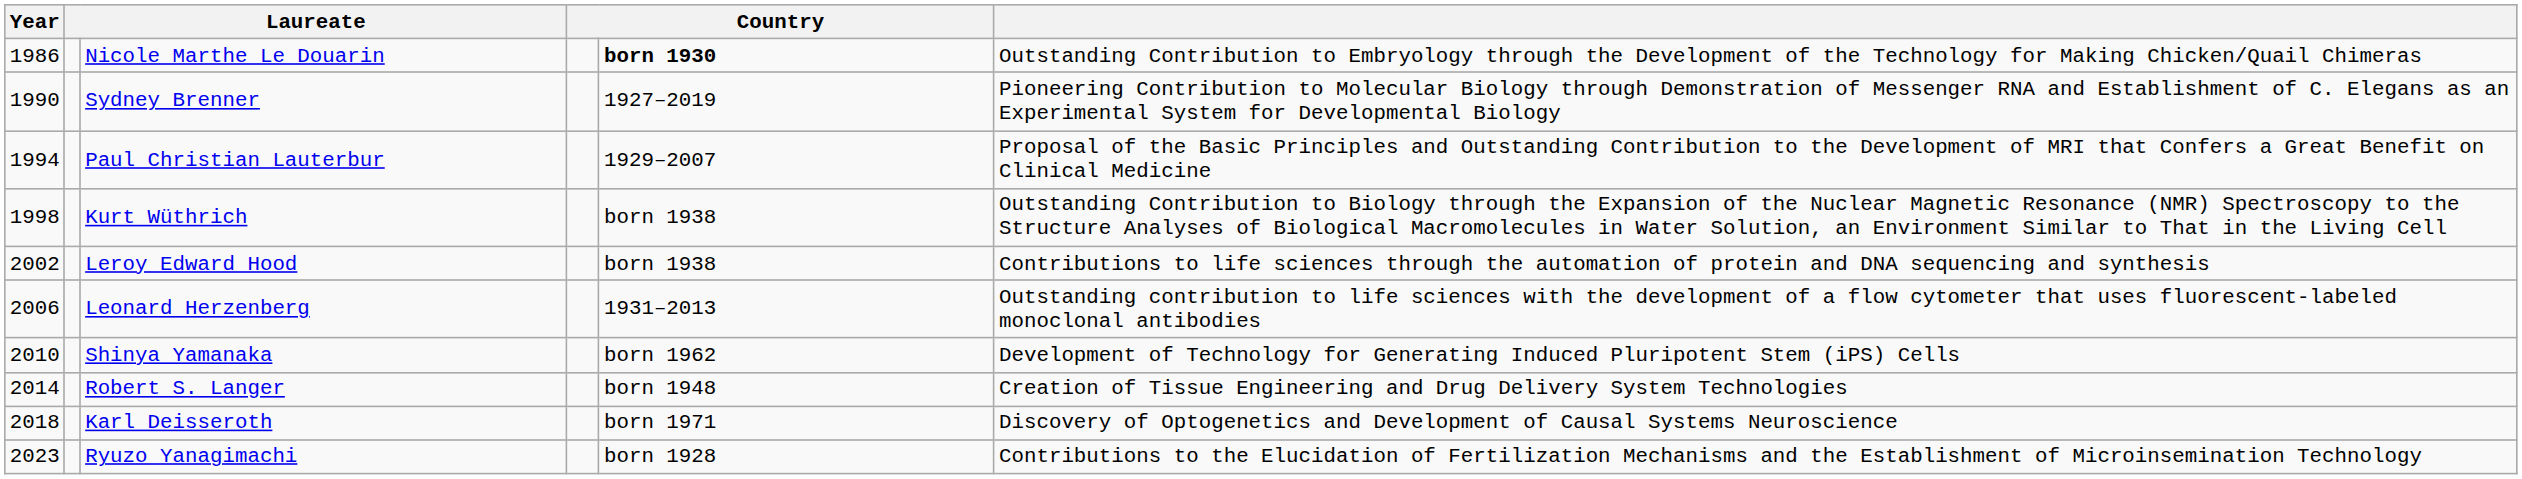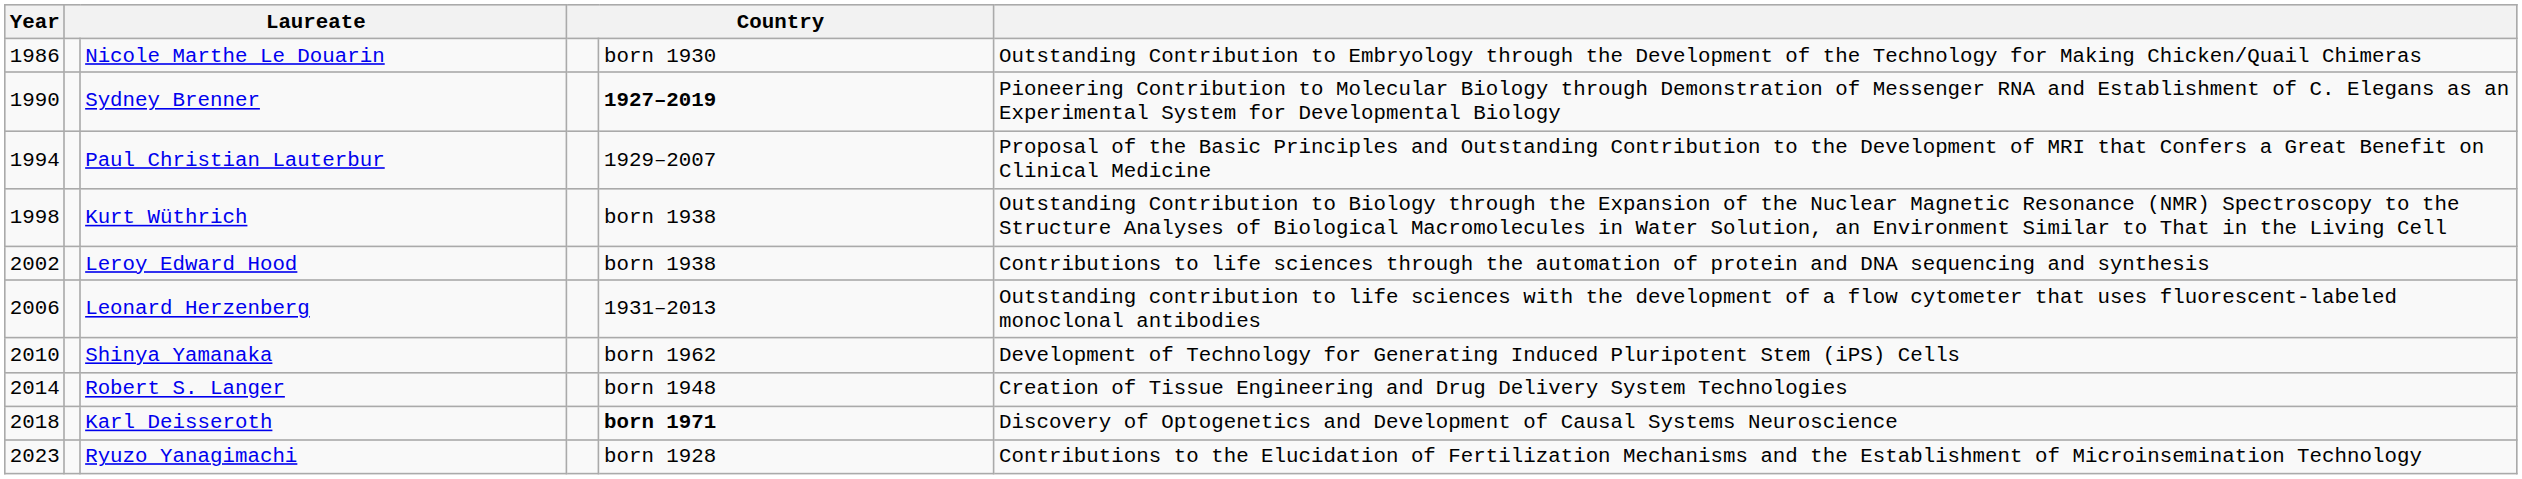Nicole Marthe Le Douarin | column 5: bold -> normal
Sydney Brenner | column 5: normal -> bold
Karl Deisseroth | column 5: normal -> bold
